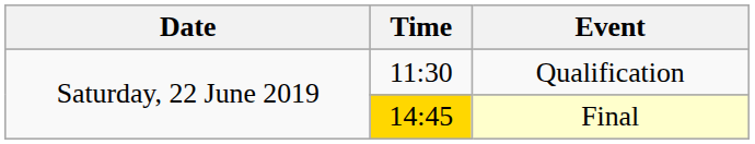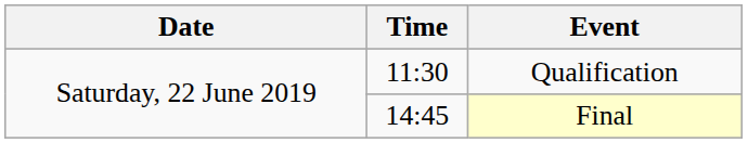Final | Time: gold background -> no background
